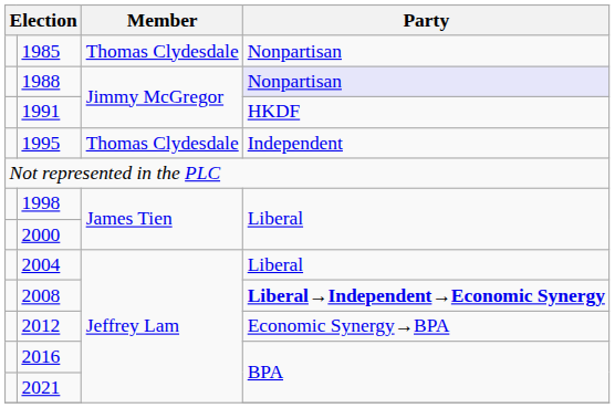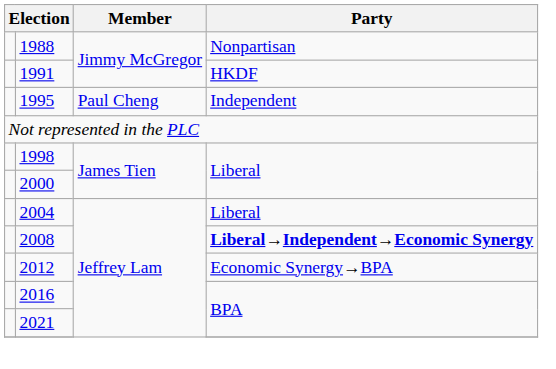- row: 1985 | Thomas Clydesdale | Nonpartisan
1988 | Party: lavender background -> no background
1995 | Member: Thomas Clydesdale -> Paul Cheng
